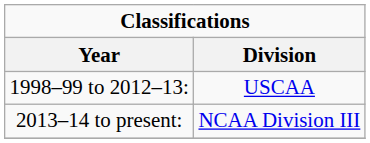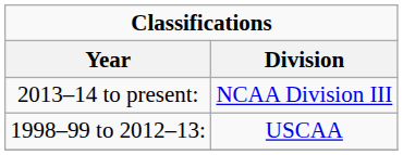rows swapped: 1998–99 to 2012–13: <-> 2013–14 to present:
